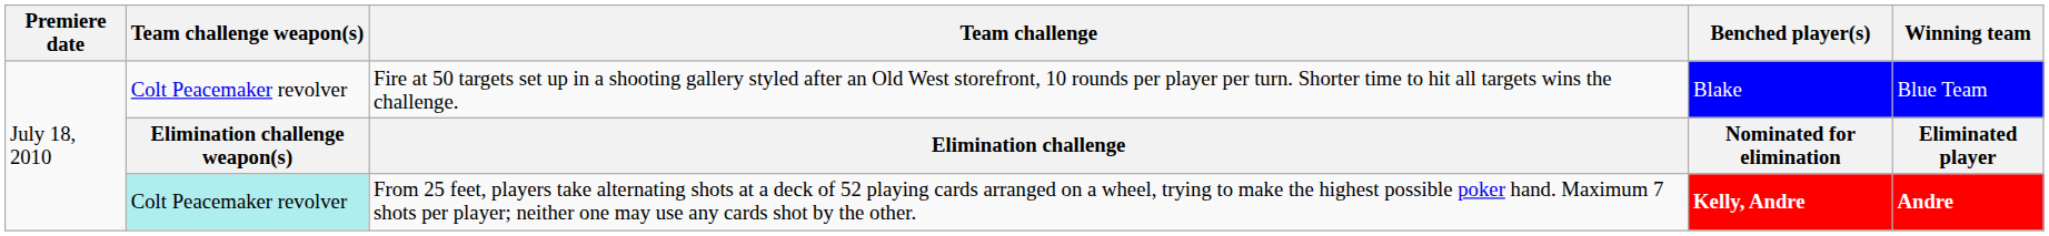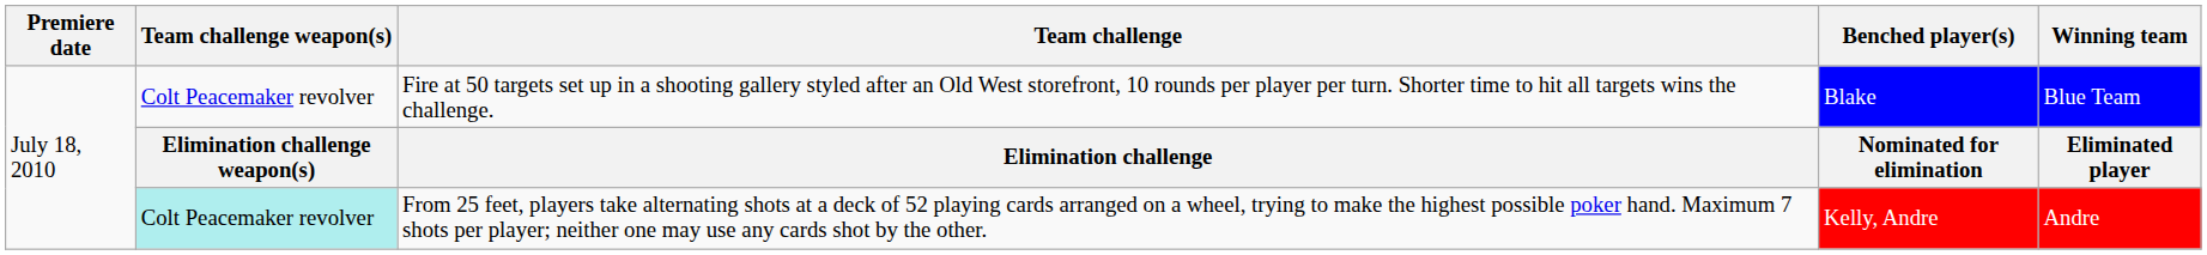row 4 | Benched player(s): bold -> normal
row 4 | Winning team: bold -> normal
